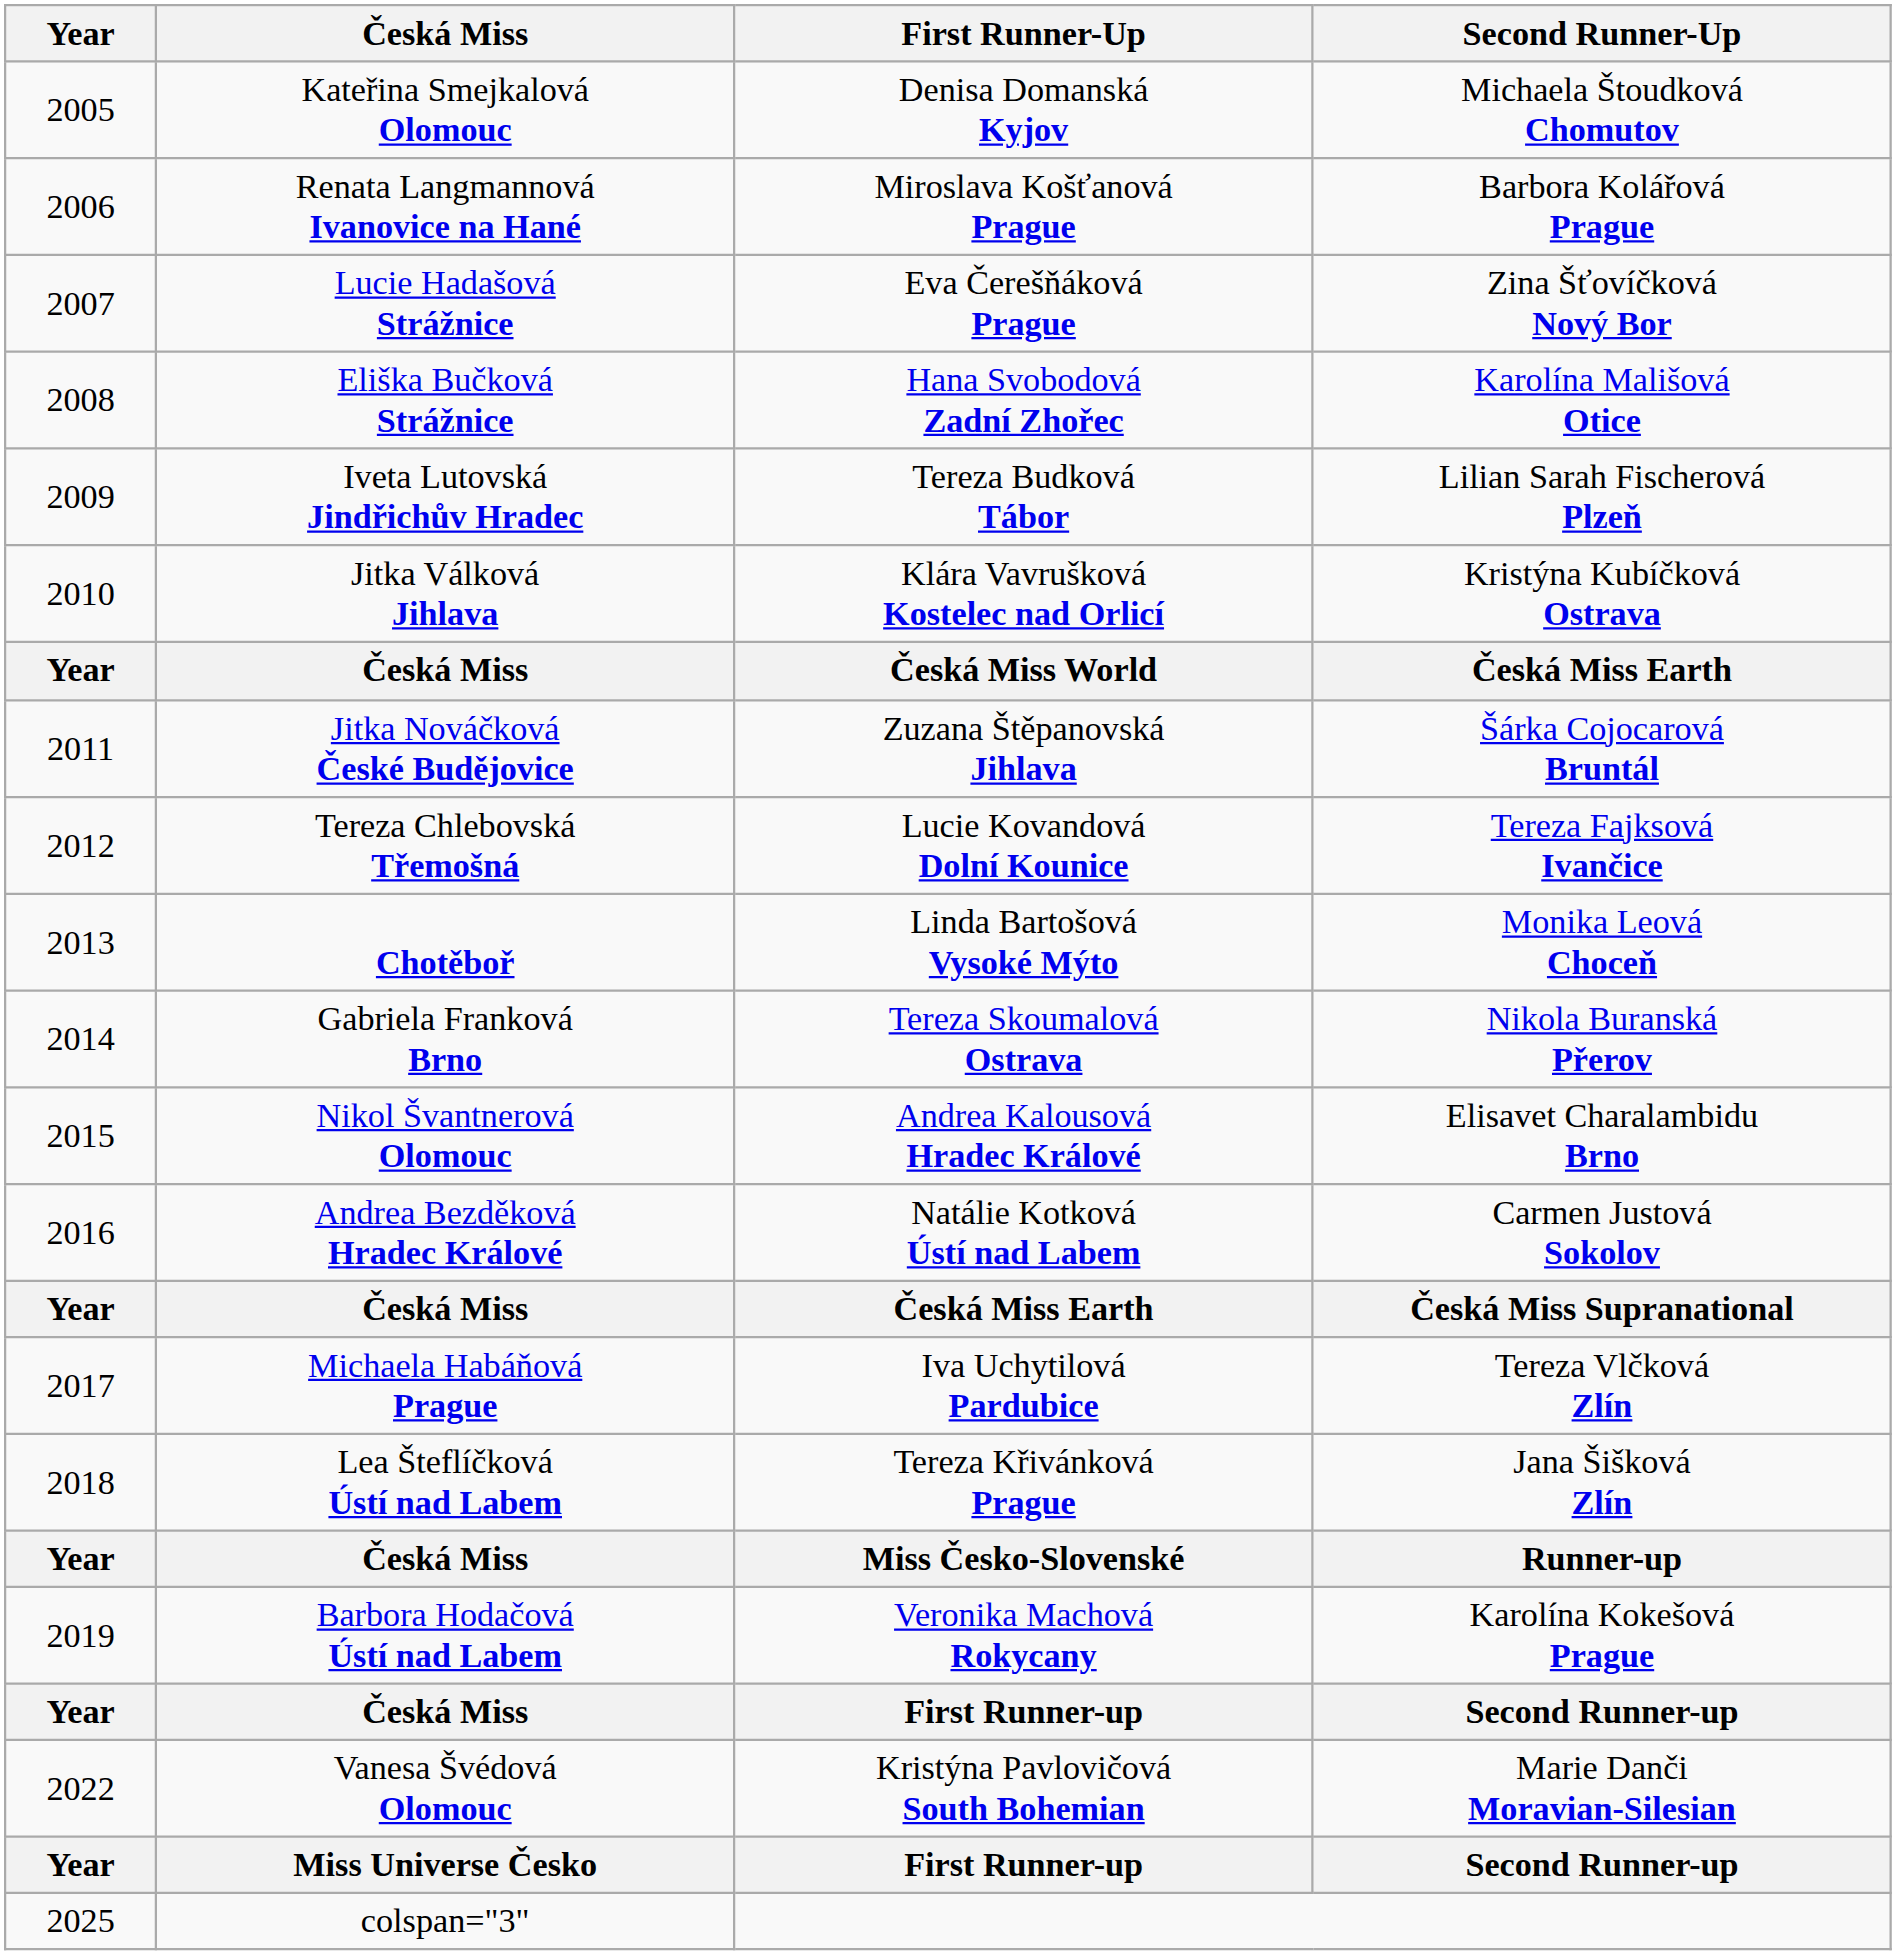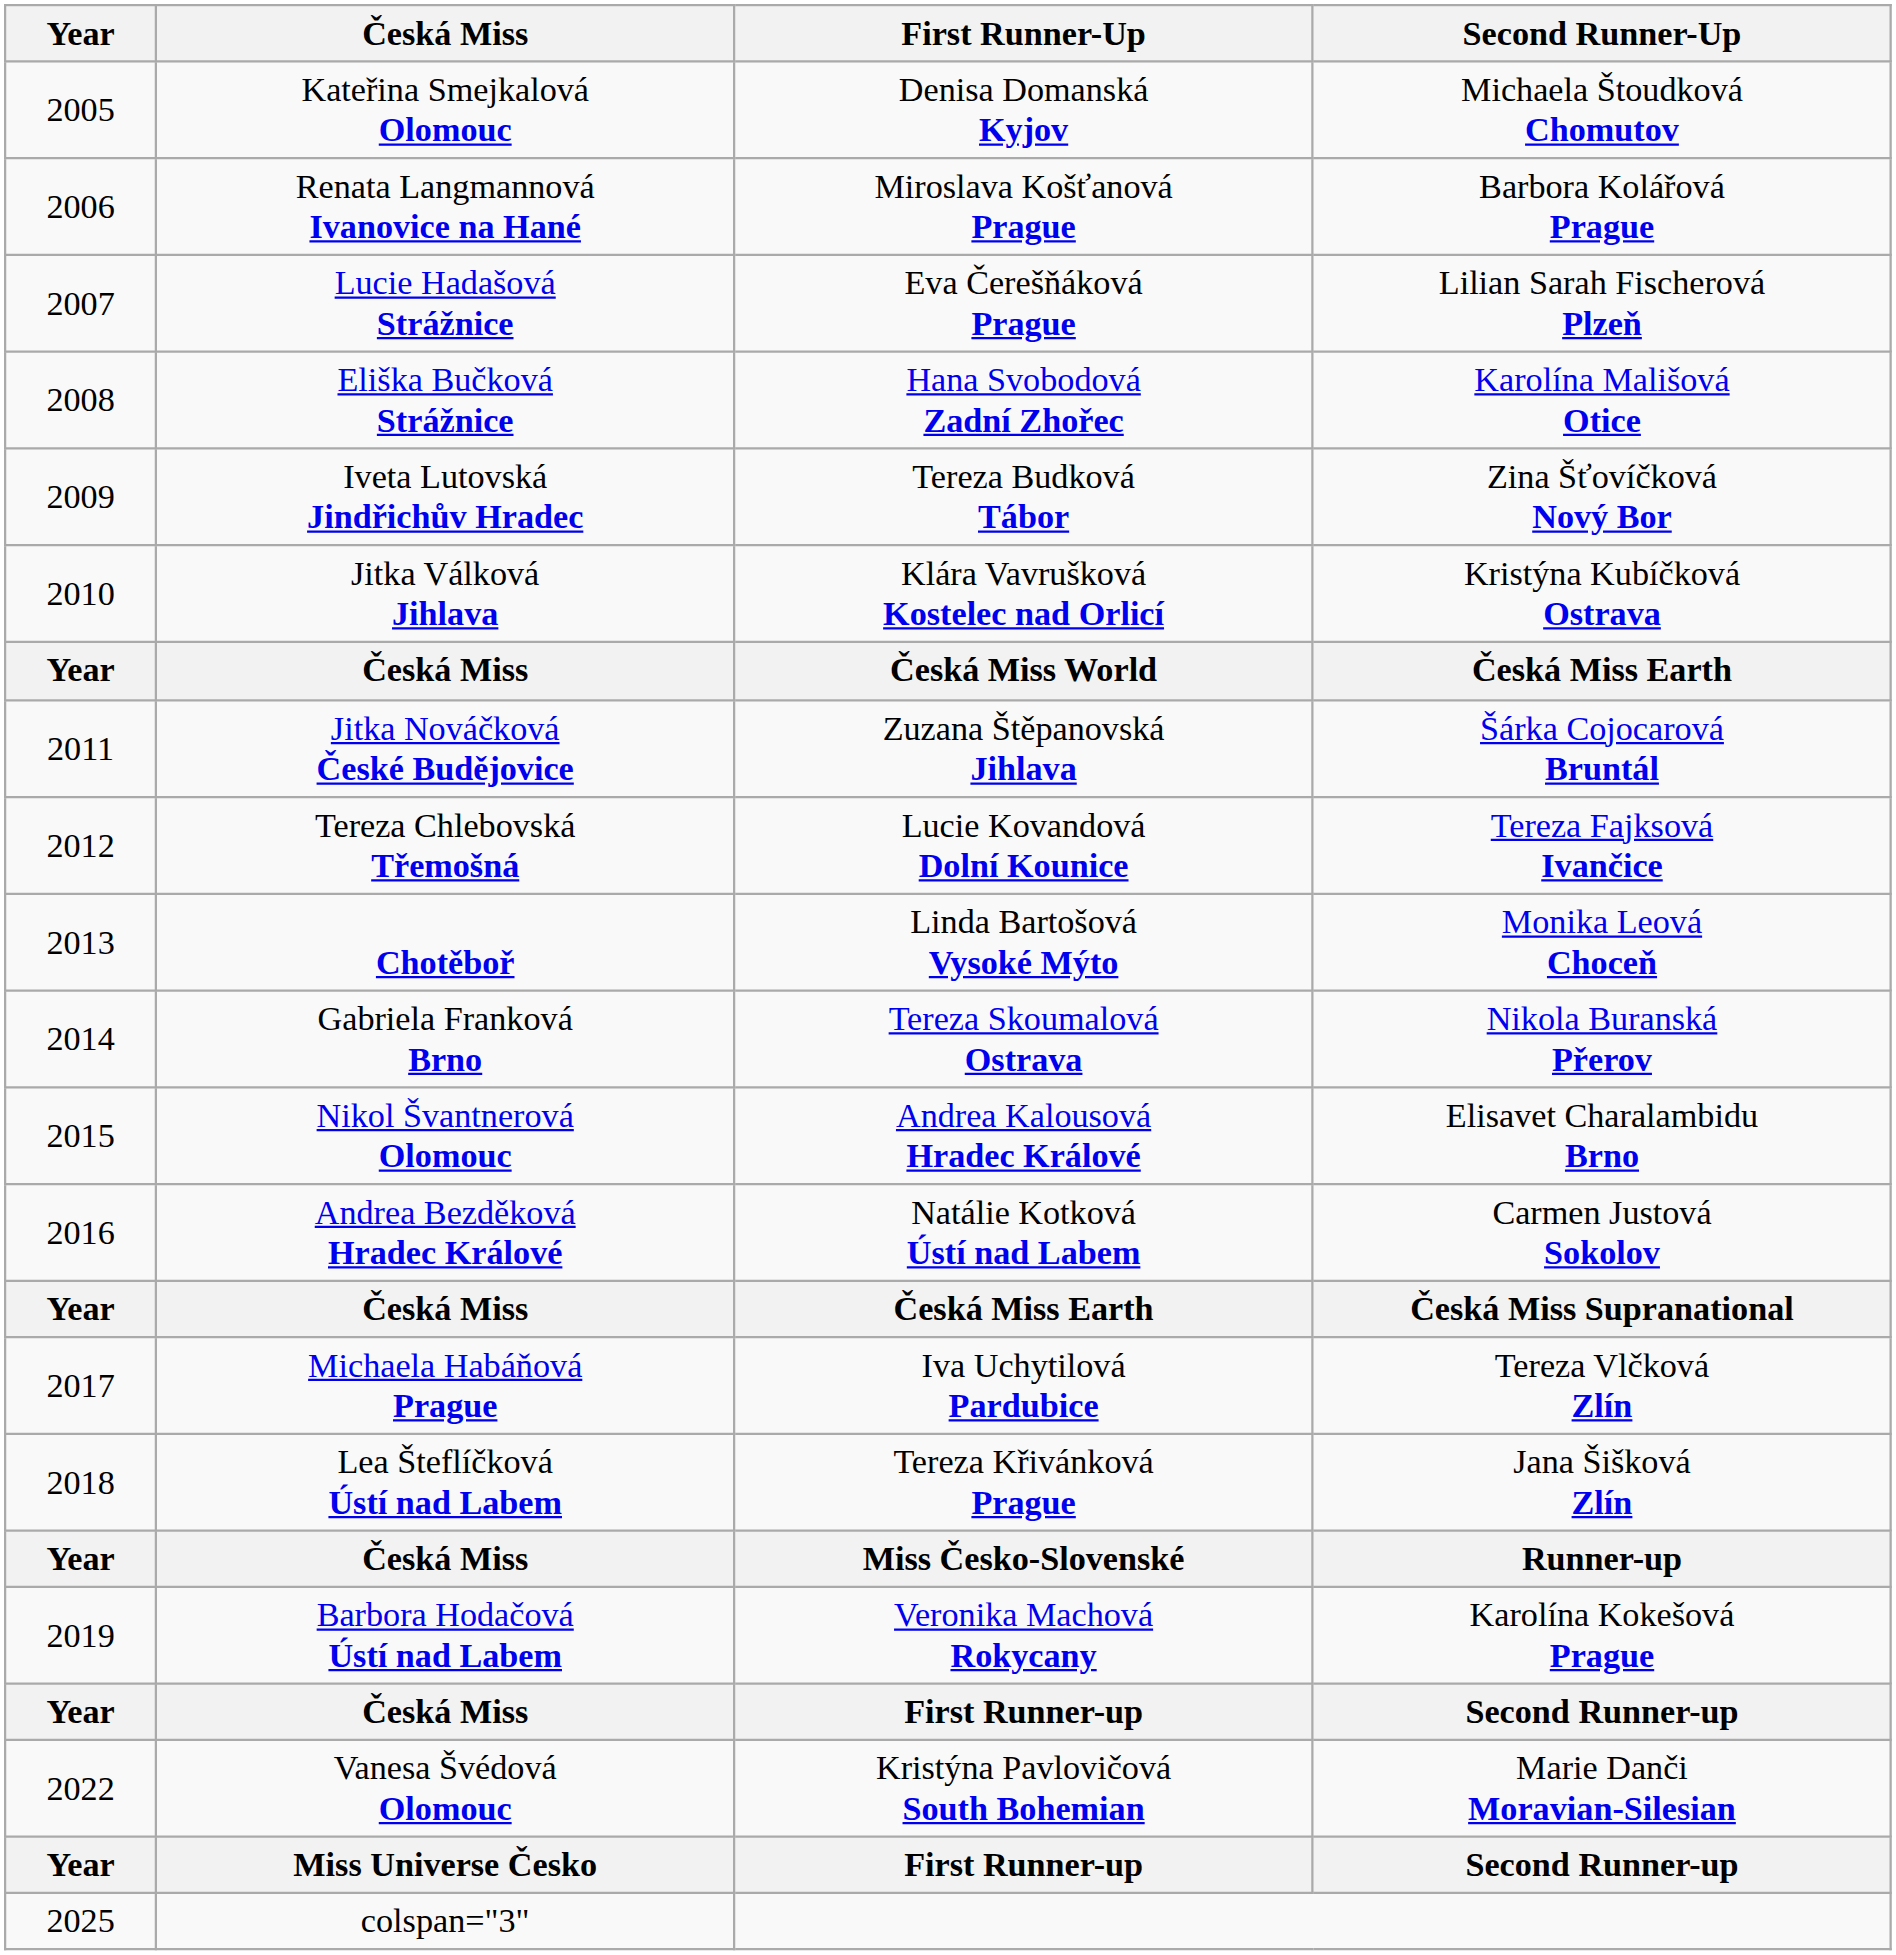Lucie Hadašová Strážnice | Second Runner-Up: Zina Šťovíčková Nový Bor -> Lilian Sarah Fischerová Plzeň
Iveta Lutovská Jindřichův Hradec | Second Runner-Up: Lilian Sarah Fischerová Plzeň -> Zina Šťovíčková Nový Bor
